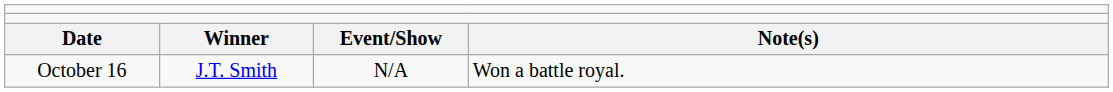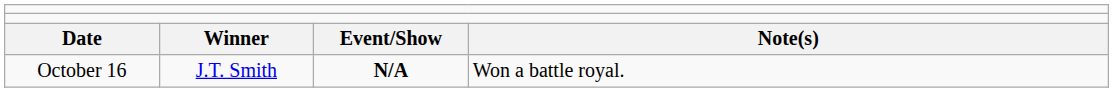October 16 | column 3: normal -> bold
